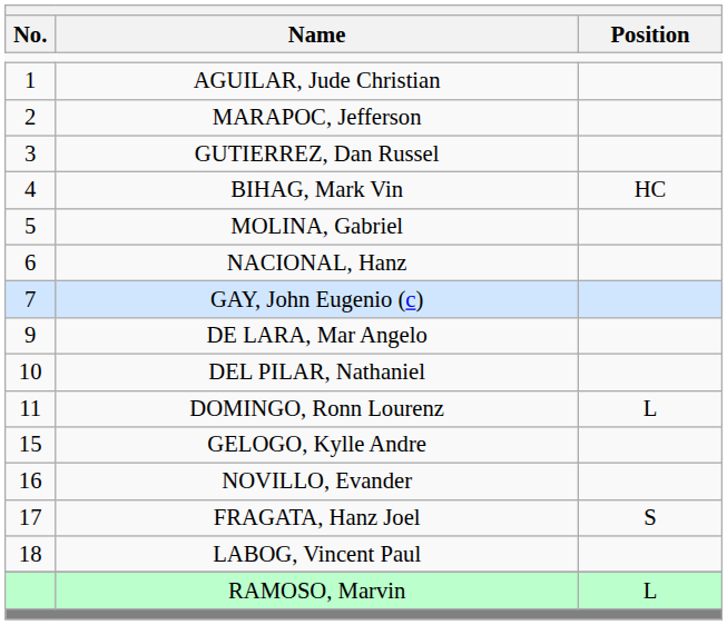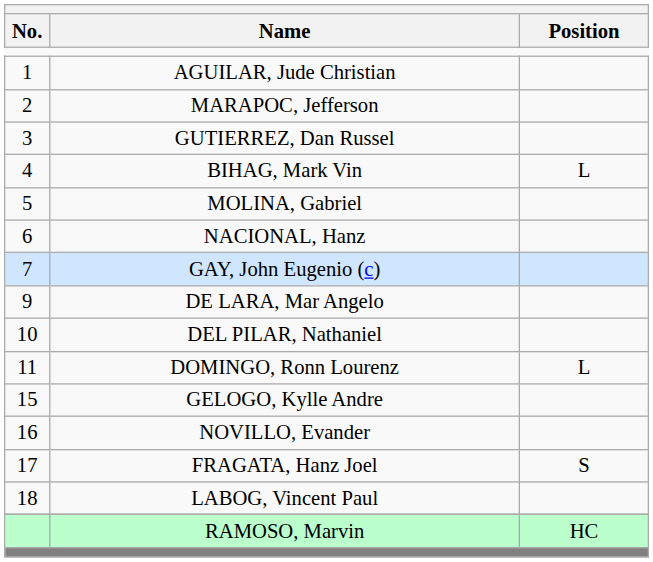BIHAG, Mark Vin | Position: HC -> L
RAMOSO, Marvin | Position: L -> HC
